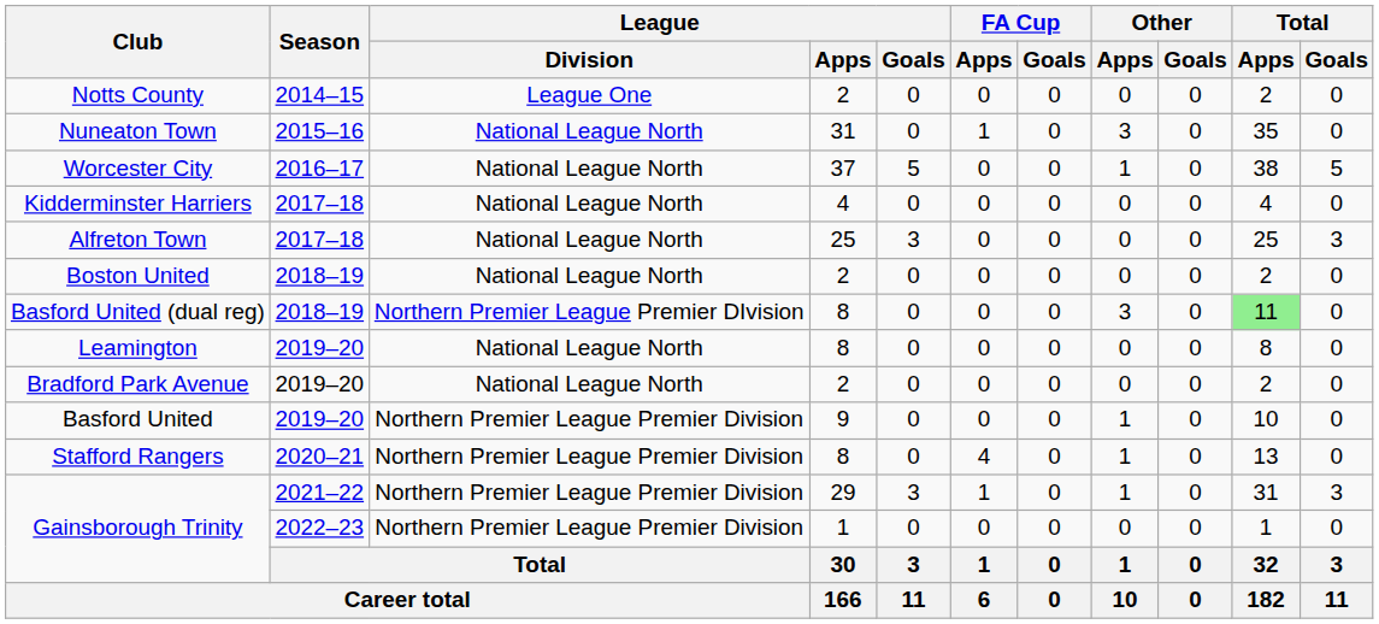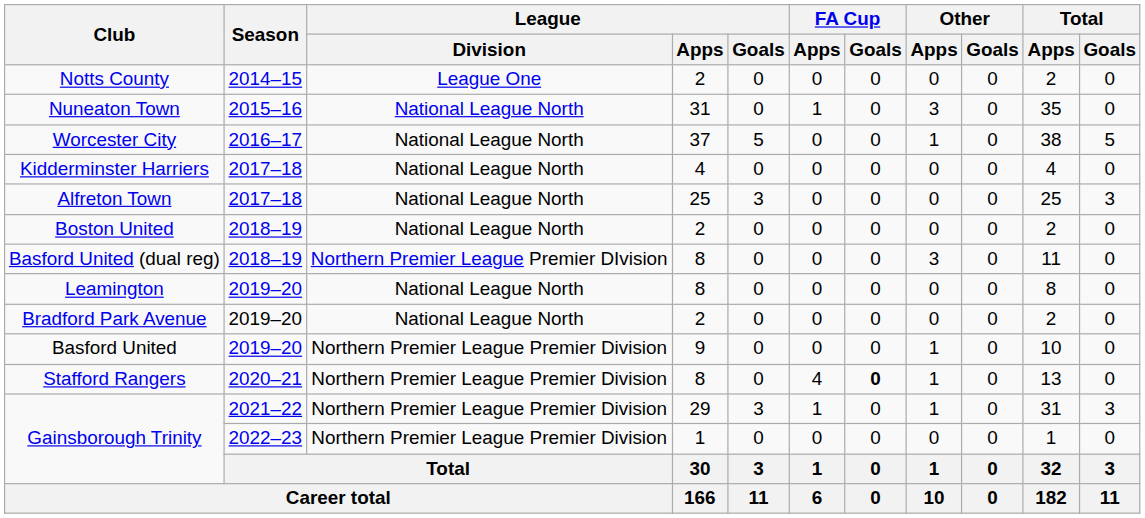Basford United (dual reg) | Total / Apps: lightgreen background -> no background
Stafford Rangers | FA Cup / Goals: normal -> bold
